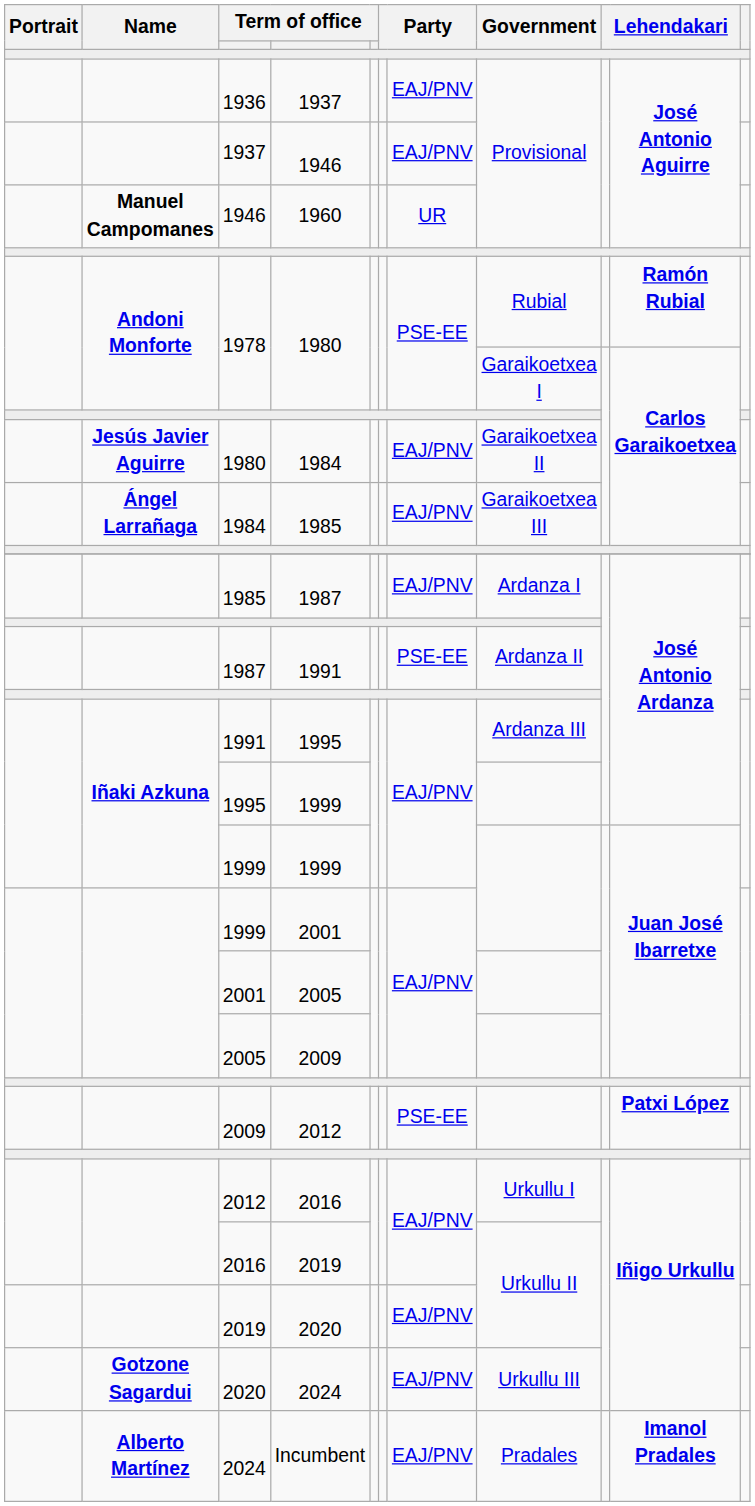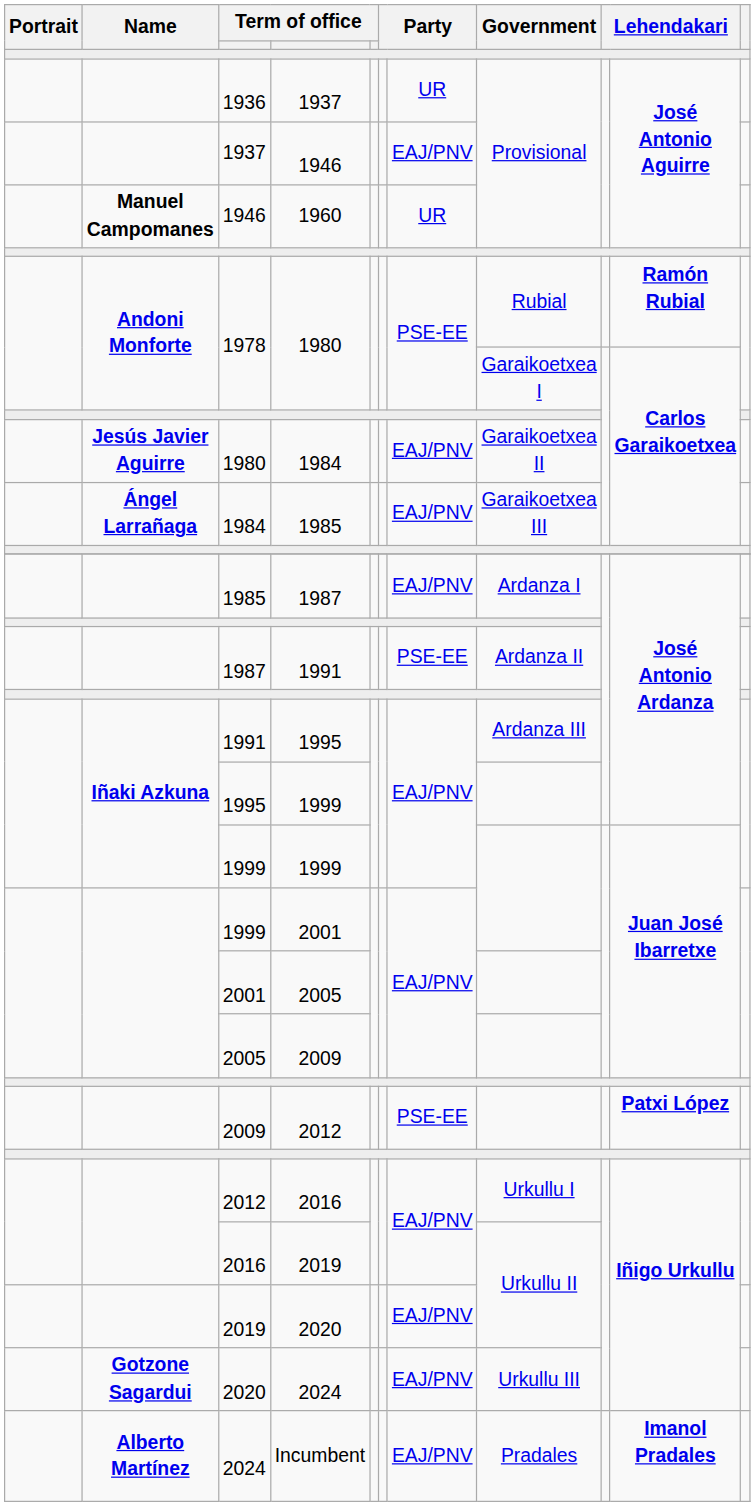1936 | column 7: EAJ/PNV -> UR
